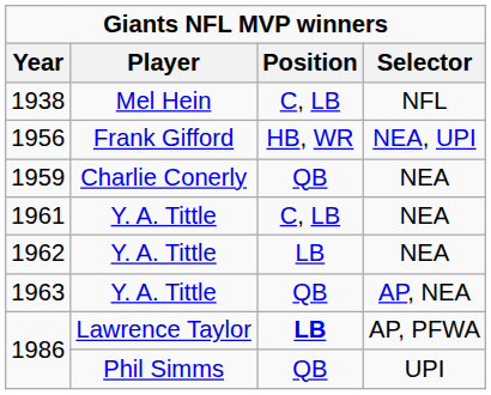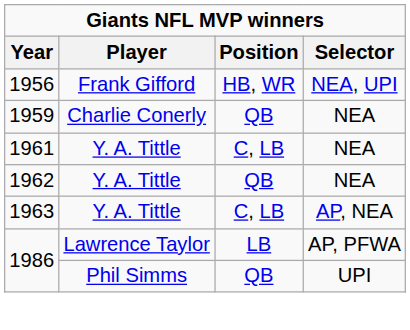- row: 1938 | Mel Hein | C, LB | NFL
1962 | Position: LB -> QB
1963 | Position: QB -> C, LB
1986 / Lawrence Taylor | Position: bold -> normal
